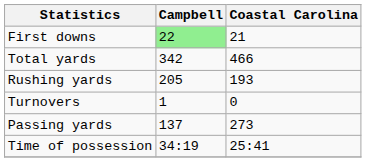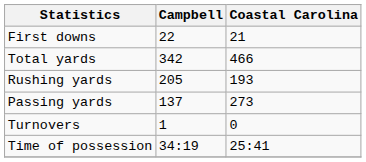First downs | Campbell: lightgreen background -> no background
rows swapped: Passing yards <-> Turnovers
